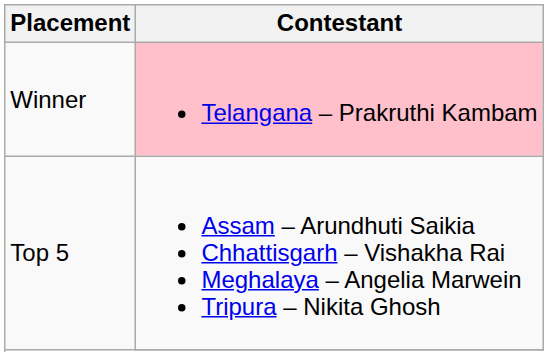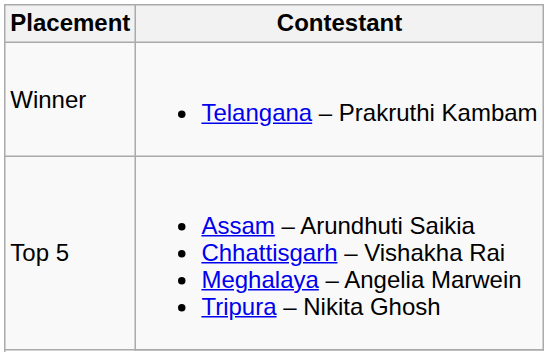row 2 | Contestant: pink background -> no background
